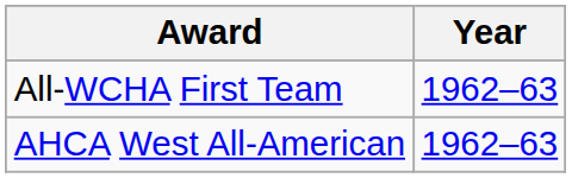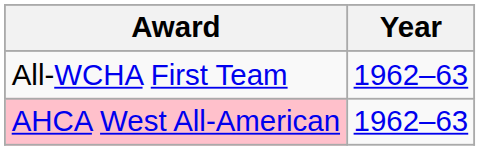row 3 | Award: no background -> pink background
